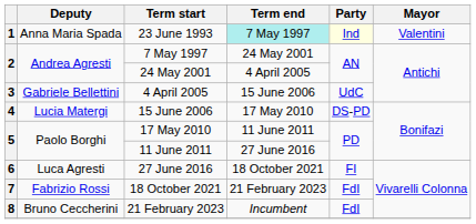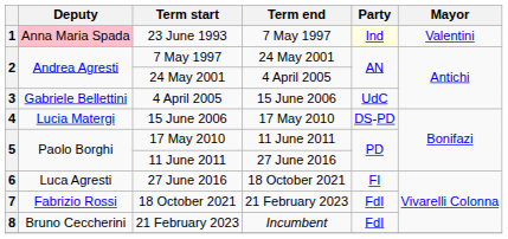23 June 1993 | Deputy: no background -> pink background
23 June 1993 | Term end: paleturquoise background -> no background
